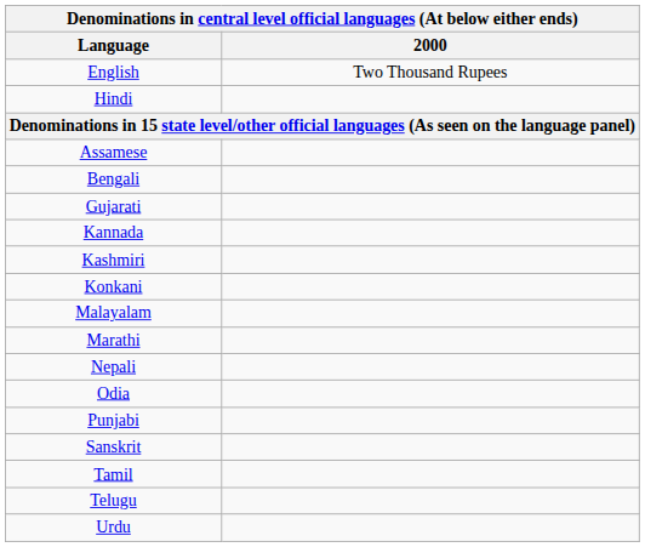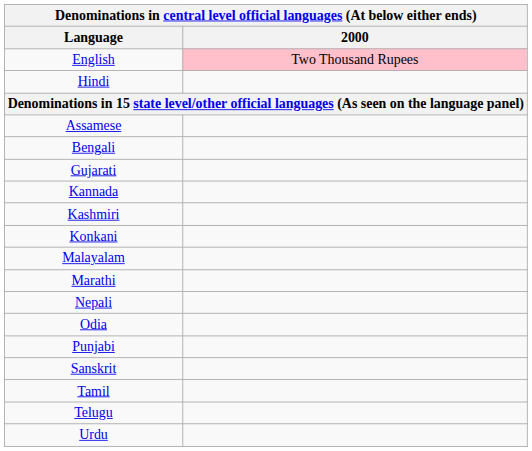English | column 2: no background -> pink background
